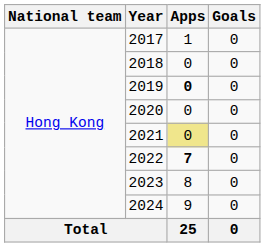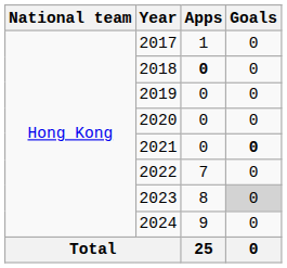2018 | Apps: normal -> bold
2019 | Apps: bold -> normal
2021 | Apps: khaki background -> no background
2021 | Goals: normal -> bold
2022 | Apps: bold -> normal
2023 | Goals: no background -> lightgrey background
